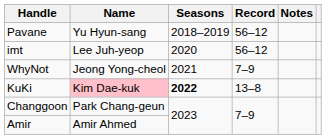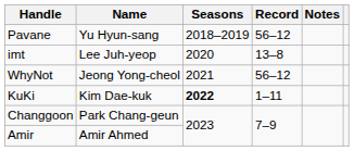imt | Record: 56–12 -> 13–8
WhyNot | Record: 7–9 -> 56–12
KuKi | Name: pink background -> no background
KuKi | Record: 13–8 -> 1–11
